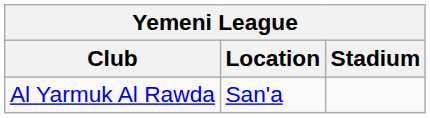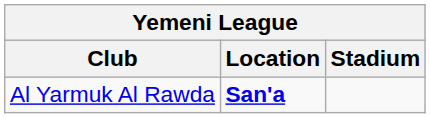Al Yarmuk Al Rawda | Location: normal -> bold
